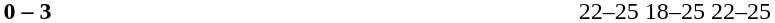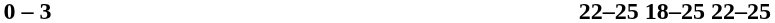row 1 | column 2: normal -> bold
